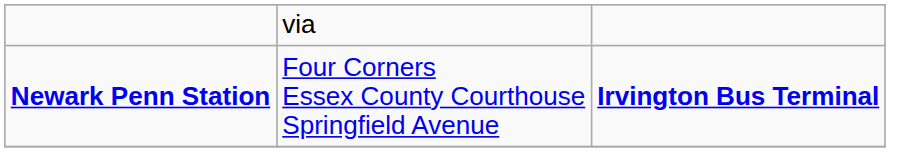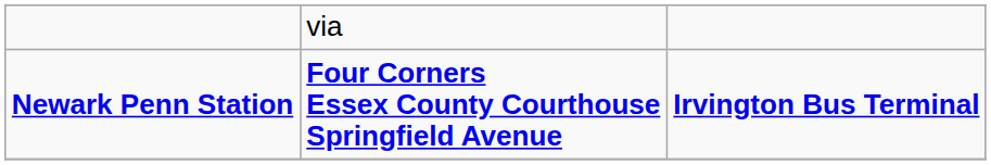Newark Penn Station | column 2: normal -> bold
